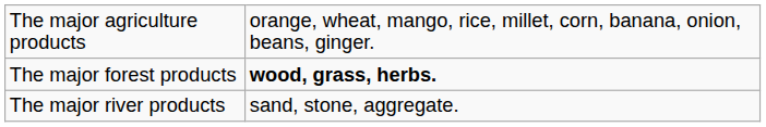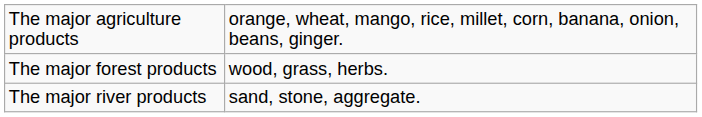The major forest products | column 2: bold -> normal
